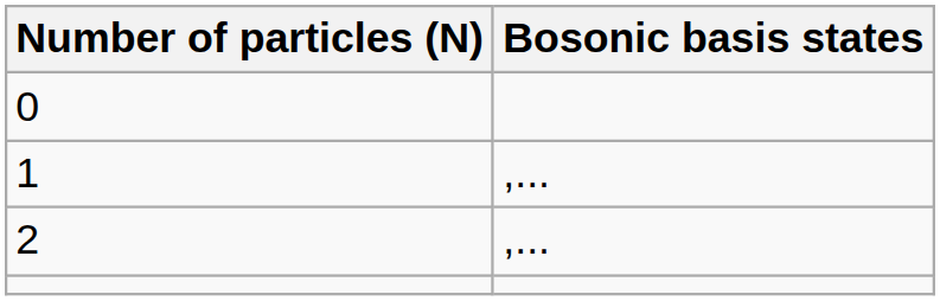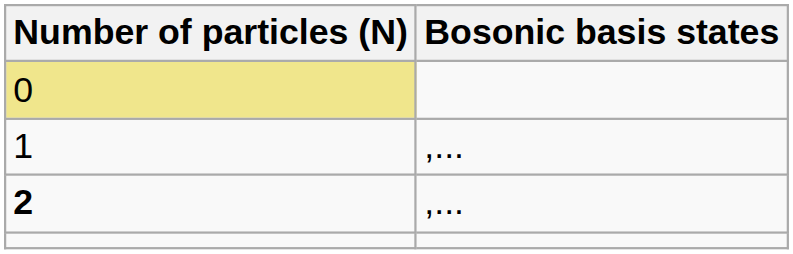0 | Number of particles (N): no background -> khaki background
2 | Number of particles (N): normal -> bold
